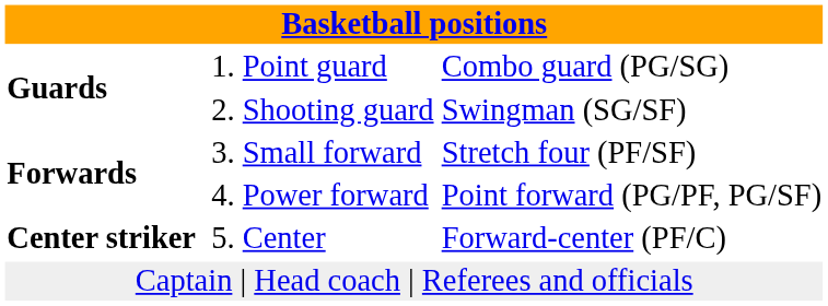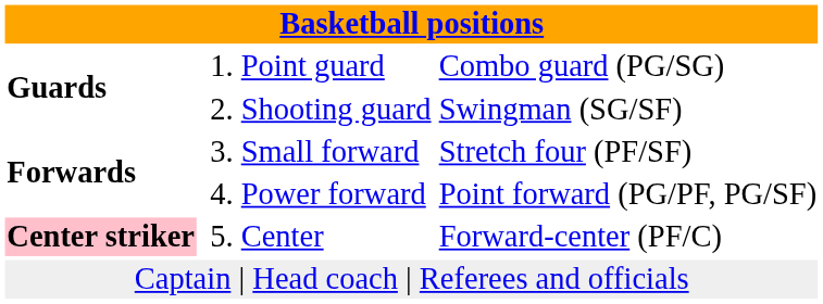5. Center | column 1: no background -> pink background
